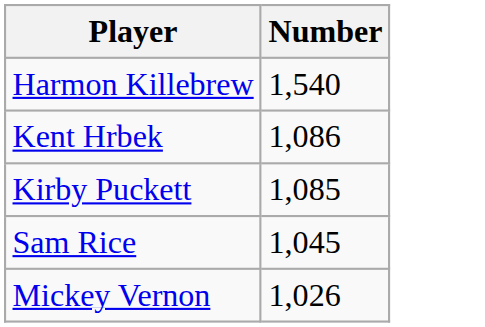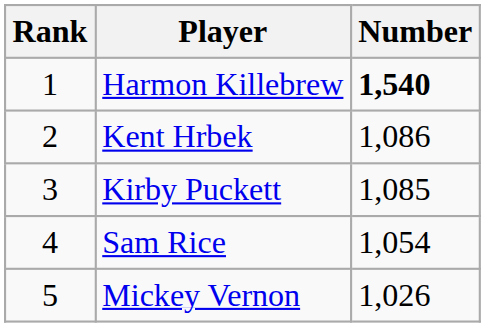+ column: Rank | 1 | 2 | 3 | 4 | 5
Harmon Killebrew | Number: normal -> bold
Sam Rice | Number: 1,045 -> 1,054
